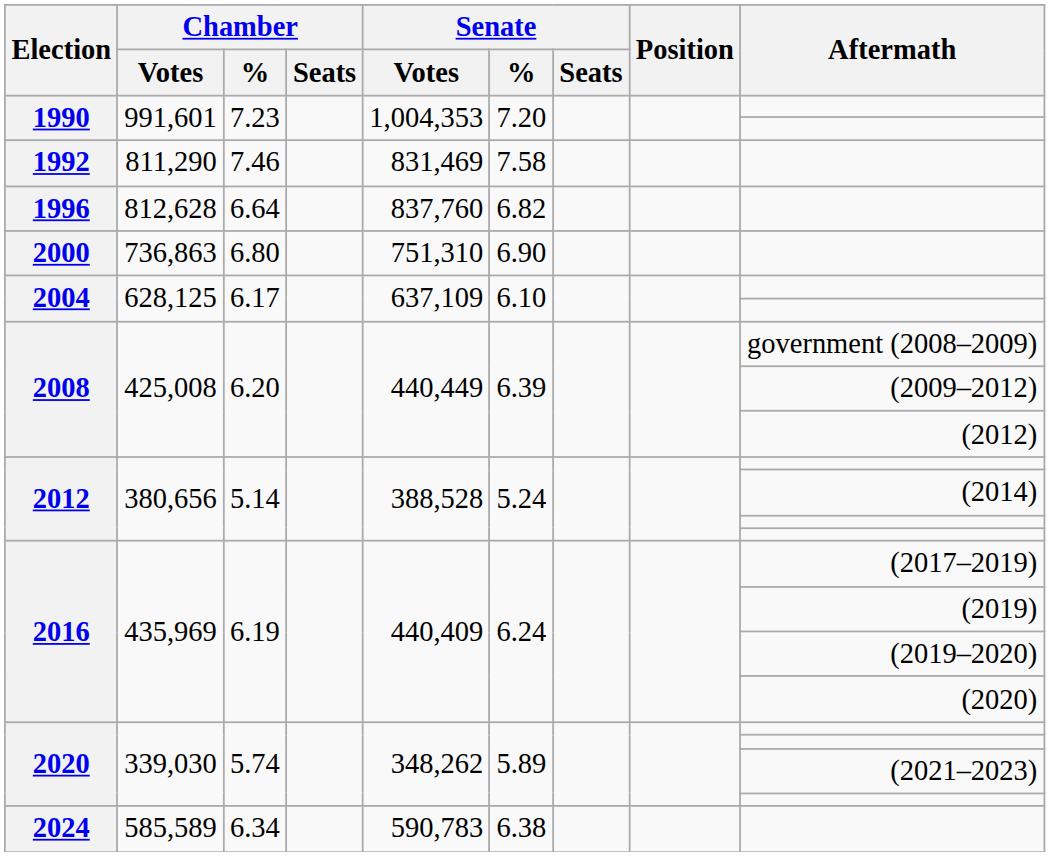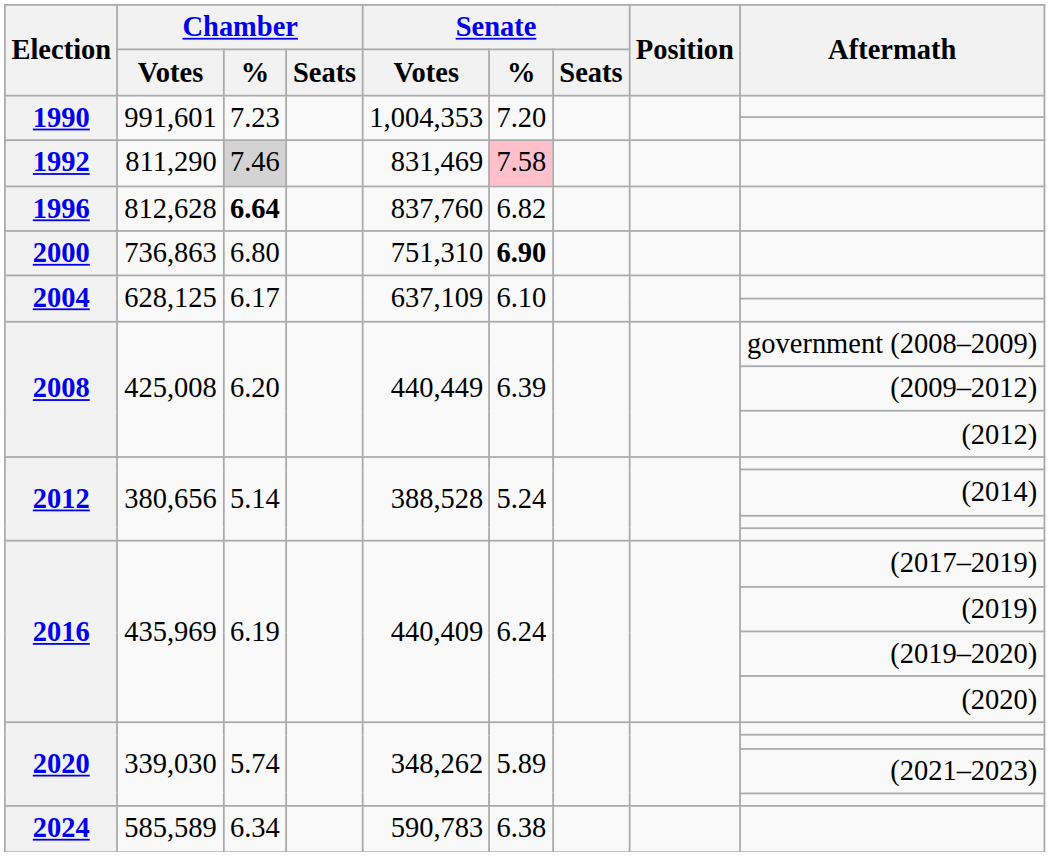1992 | Chamber / %: no background -> lightgrey background
1992 | Senate / %: no background -> pink background
1996 | Chamber / %: normal -> bold
2000 | Senate / %: normal -> bold
